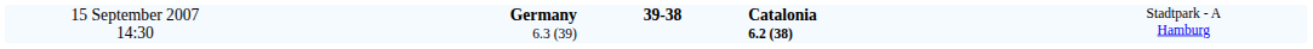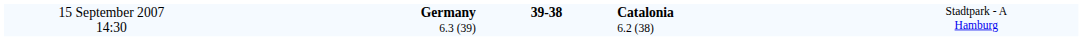6.3 (39) | column 4: bold -> normal
